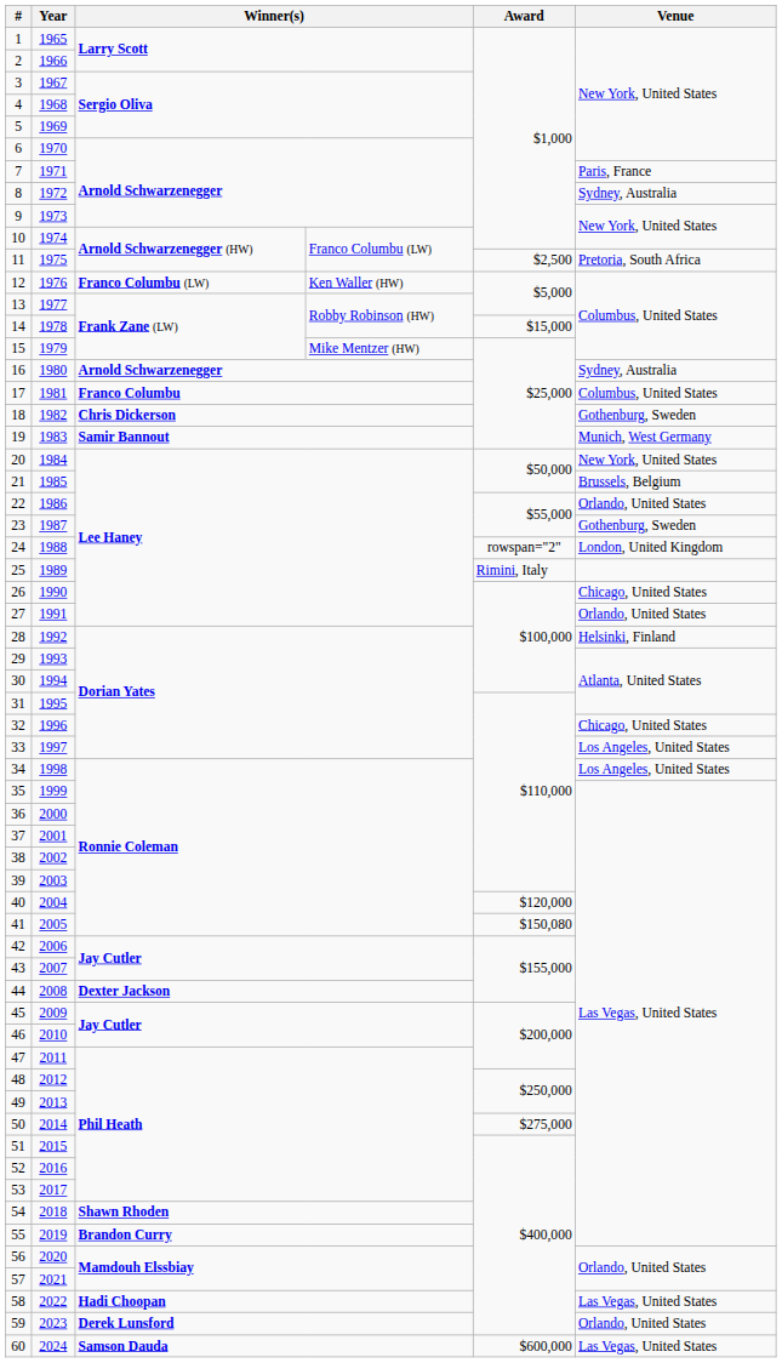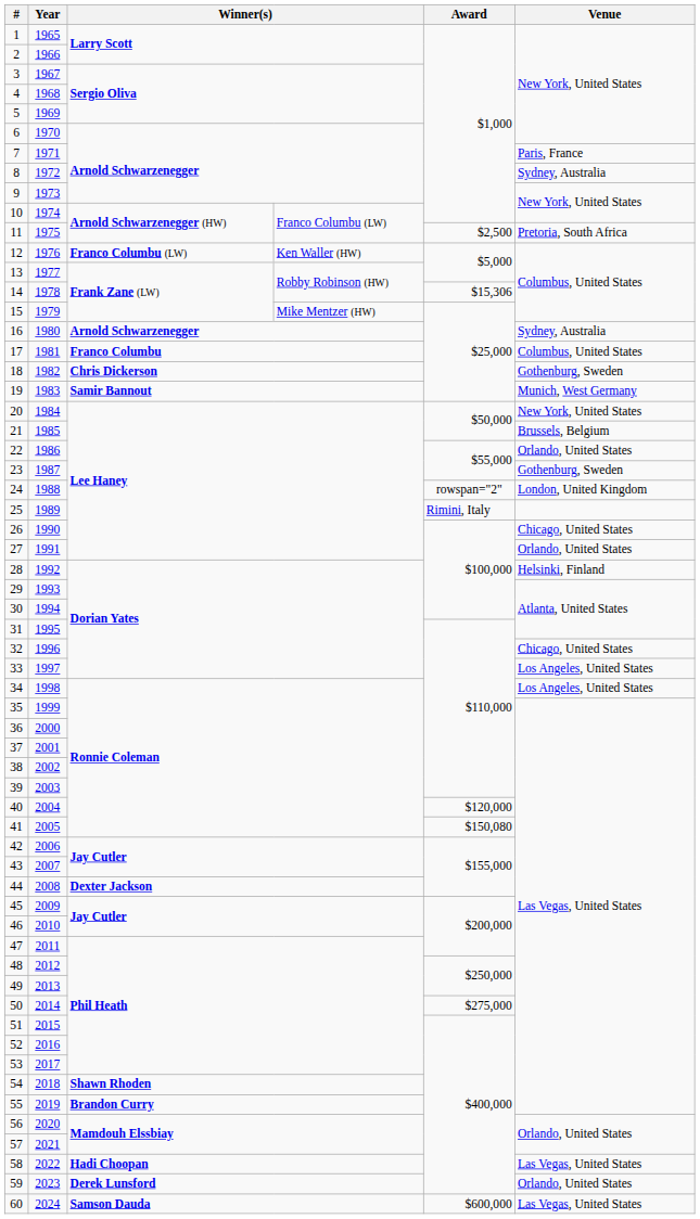14 | Award: $15,000 -> $15,306
